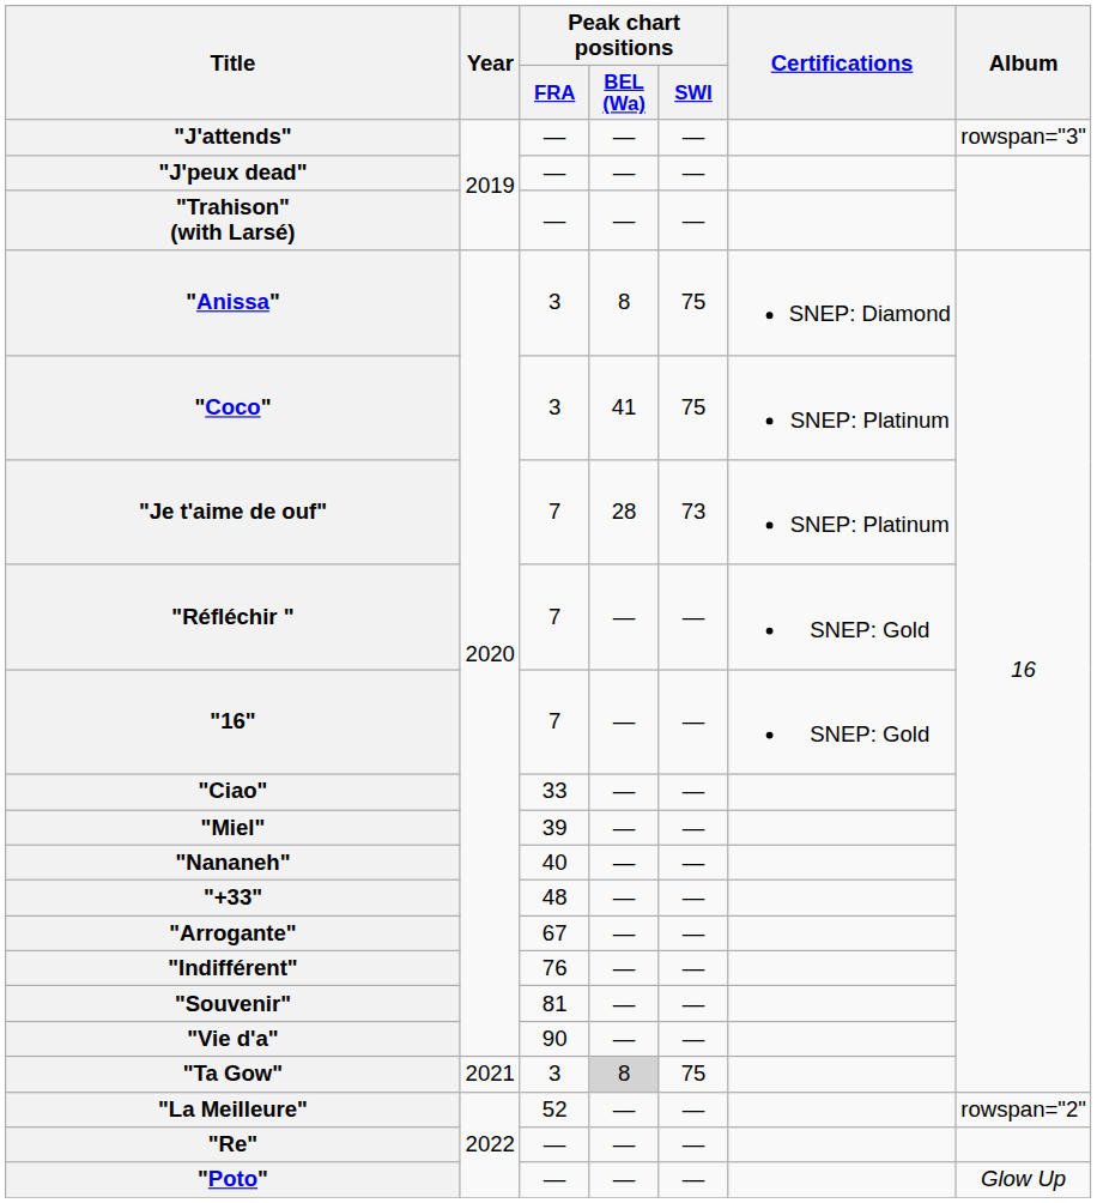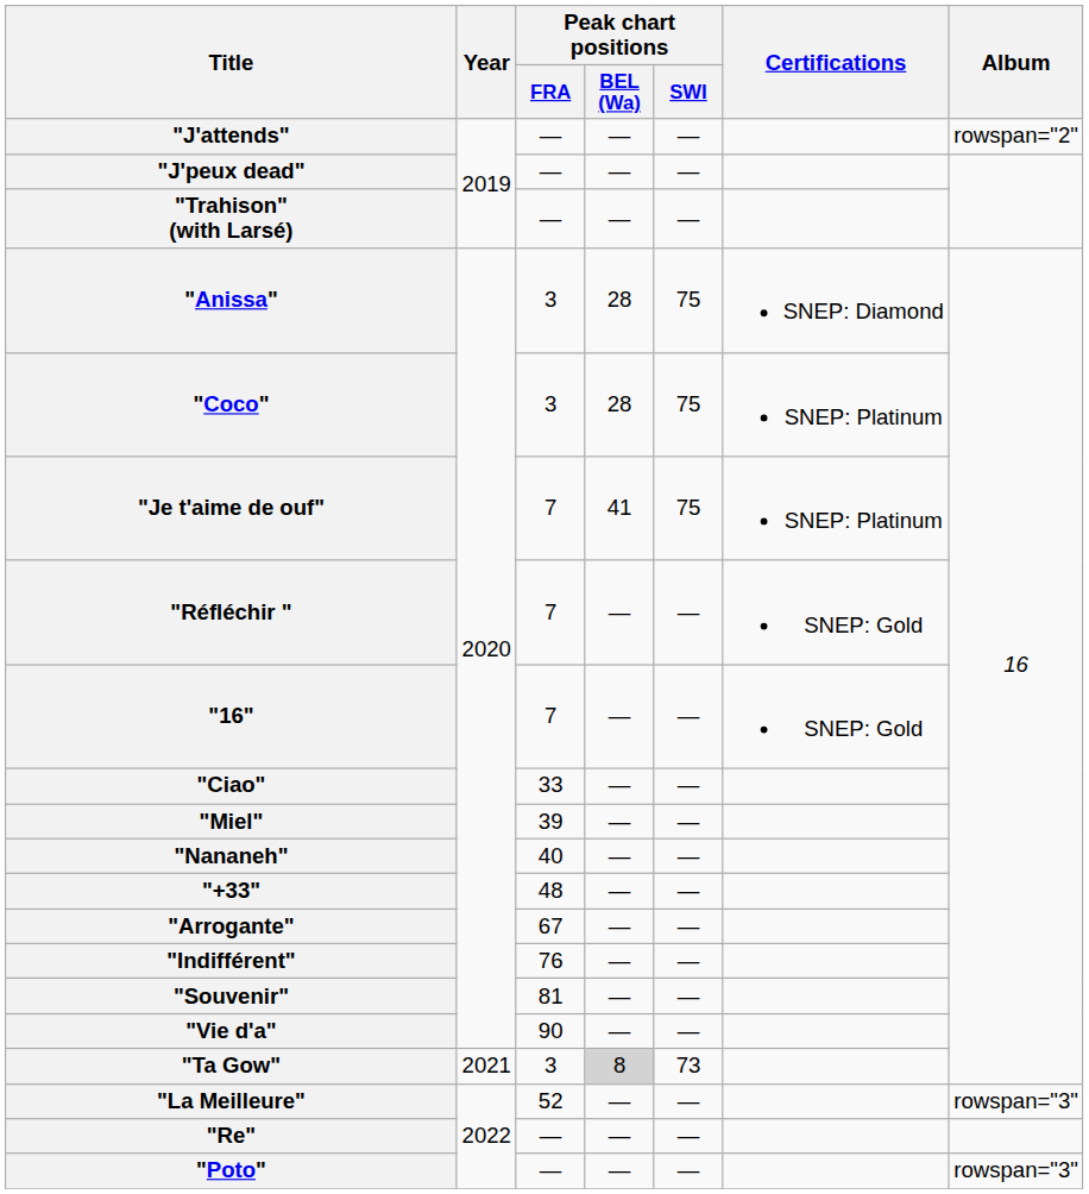"J'attends" | Album: rowspan="3" -> rowspan="2"
"Anissa" | Peak chart positions / BEL (Wa): 8 -> 28
"Coco" | Peak chart positions / BEL (Wa): 41 -> 28
"Je t'aime de ouf" | Peak chart positions / BEL (Wa): 28 -> 41
"Je t'aime de ouf" | Peak chart positions / SWI: 73 -> 75
"Ta Gow" | Peak chart positions / SWI: 75 -> 73
"La Meilleure" | Album: rowspan="2" -> rowspan="3"
"Poto" | Album: Glow Up -> rowspan="3"
